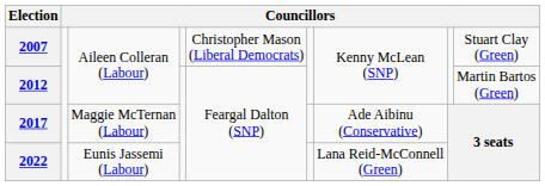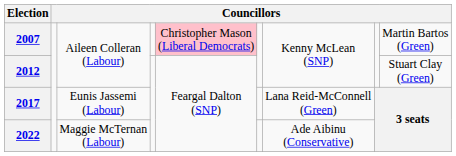2007 | column 5: no background -> pink background
2007 | column 9: Stuart Clay (Green) -> Martin Bartos (Green)
2012 | column 9: Martin Bartos (Green) -> Stuart Clay (Green)
2017 | column 3: Maggie McTernan (Labour) -> Eunis Jassemi (Labour)
2017 | column 7: Ade Aibinu (Conservative) -> Lana Reid-McConnell (Green)
2022 | column 3: Eunis Jassemi (Labour) -> Maggie McTernan (Labour)
2022 | column 7: Lana Reid-McConnell (Green) -> Ade Aibinu (Conservative)
